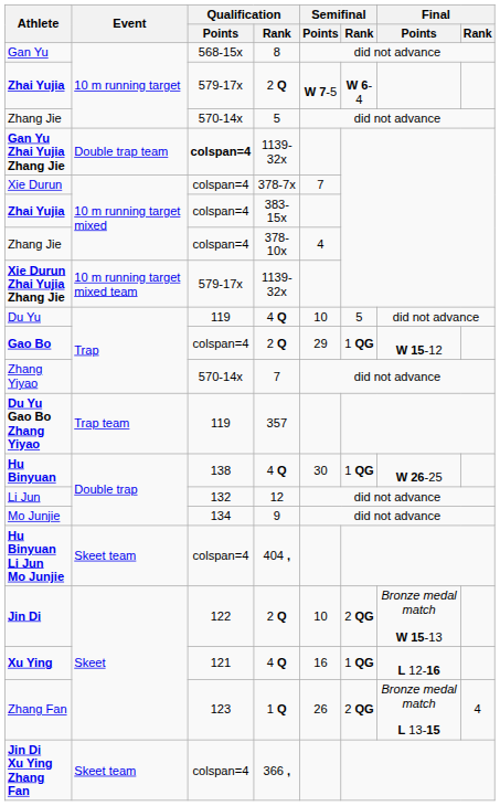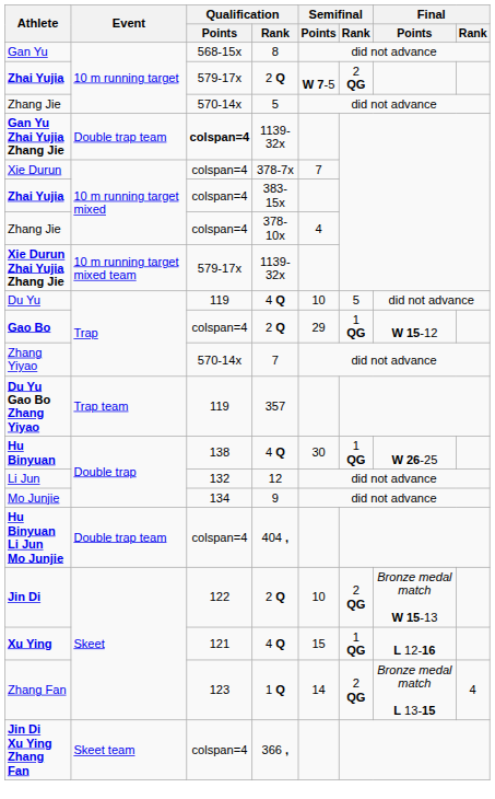Zhai Yujia / 2 Q | Semifinal / Rank: W 6-4 -> 2 QG
Hu Binyuan Li Jun Mo Junjie | Event: Skeet team -> Double trap team
Xu Ying | Semifinal / Points: 16 -> 15
Zhang Fan | Semifinal / Points: 26 -> 14
